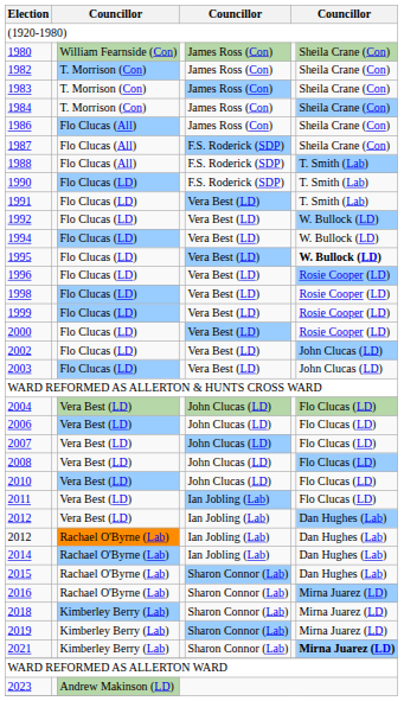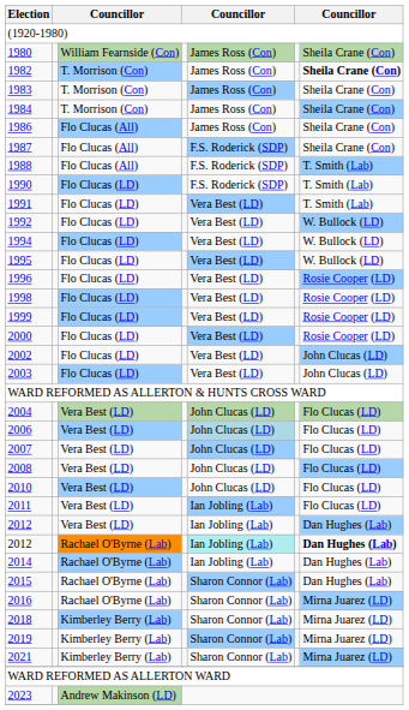1982 | column 7: normal -> bold
1995 | column 7: bold -> normal
2006 | column 5: no background -> lightblue background
2012 / Rachael O'Byrne (Lab) | column 5: no background -> paleturquoise background
2012 / Rachael O'Byrne (Lab) | column 7: normal -> bold
2021 | column 7: bold -> normal
